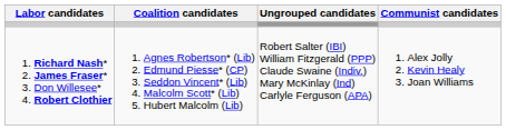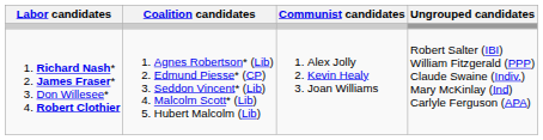columns swapped: Communist candidates <-> Ungrouped candidates
